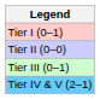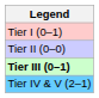row 4 | column 1: normal -> bold
